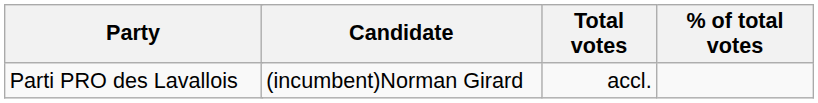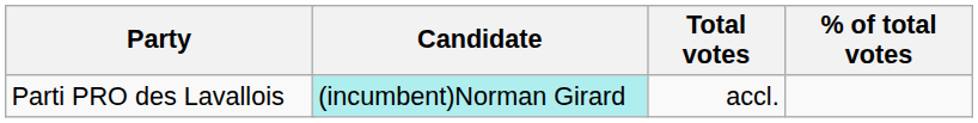Parti PRO des Lavallois | Candidate: no background -> paleturquoise background
